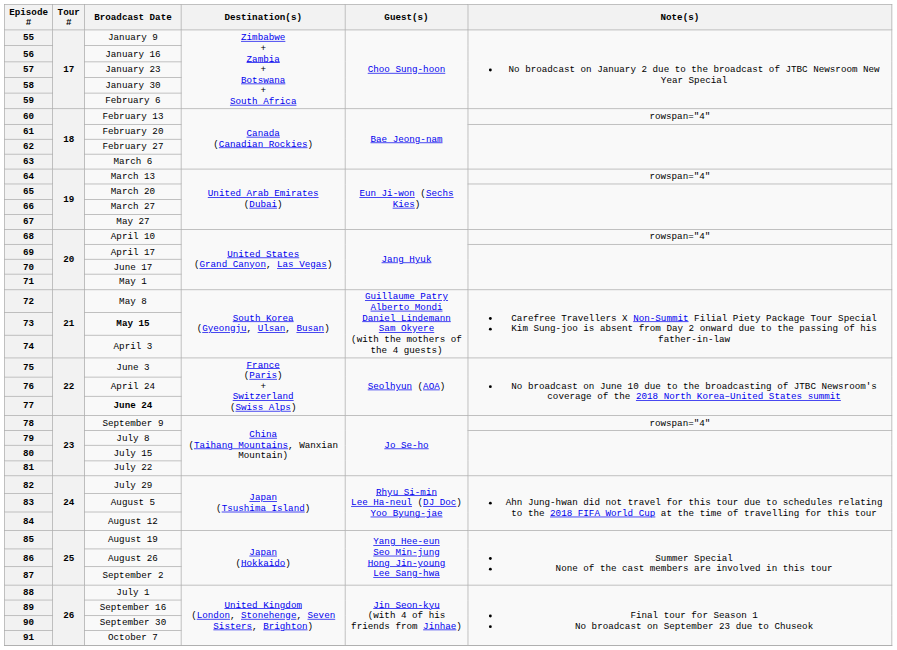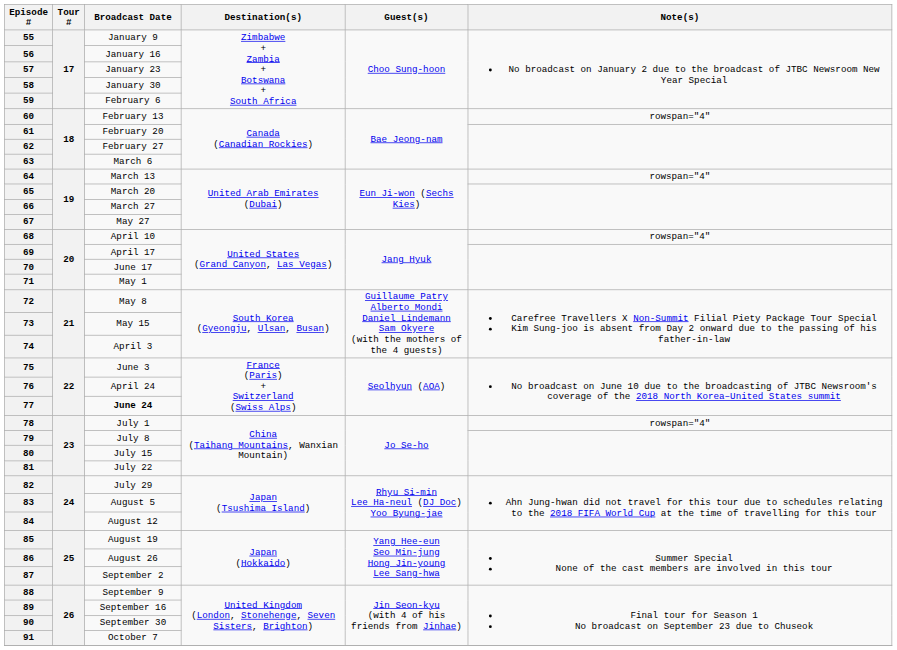73 | Broadcast Date: bold -> normal
78 | Broadcast Date: September 9 -> July 1
88 | Broadcast Date: July 1 -> September 9
